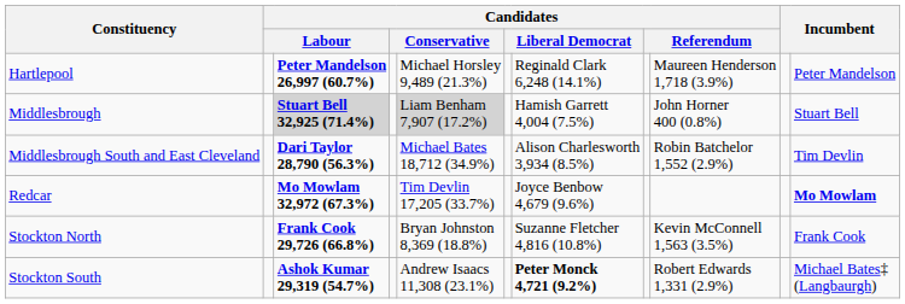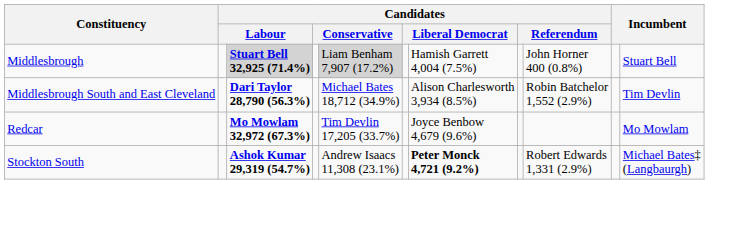- row: Hartlepool | Peter Mandelson 26,997 (60.7%) | Michael Horsley 9,489 (21.3%) | Reginald Clark 6,248 (14.1%) | Maureen Henderson 1,718 (3.9%) | Peter Mandelson
Redcar | column 11: bold -> normal
- row: Stockton North | Frank Cook 29,726 (66.8%) | Bryan Johnston 8,369 (18.8%) | Suzanne Fletcher 4,816 (10.8%) | Kevin McConnell 1,563 (3.5%) | Frank Cook
